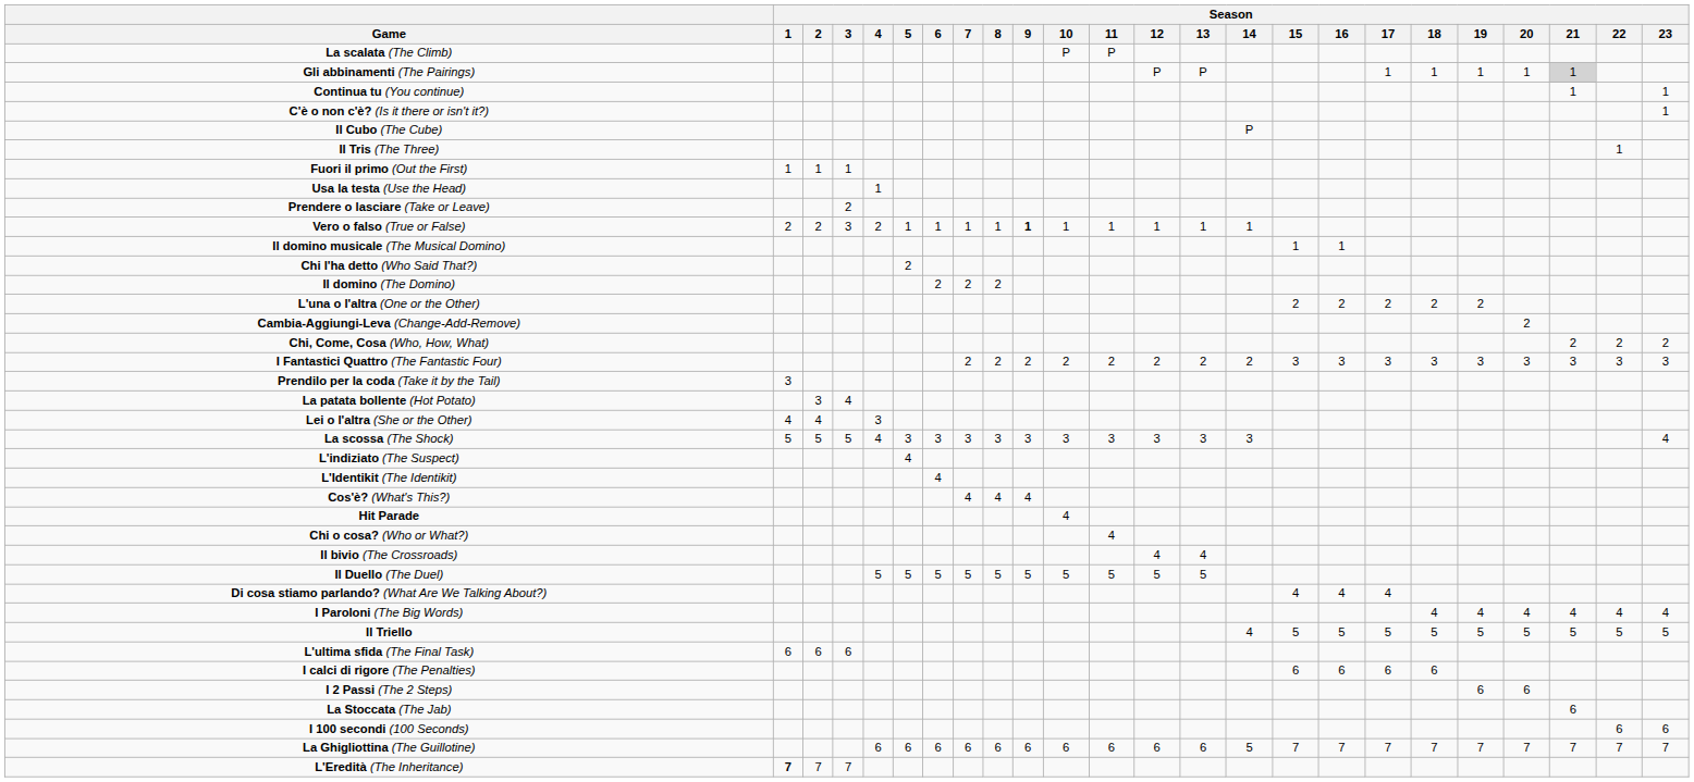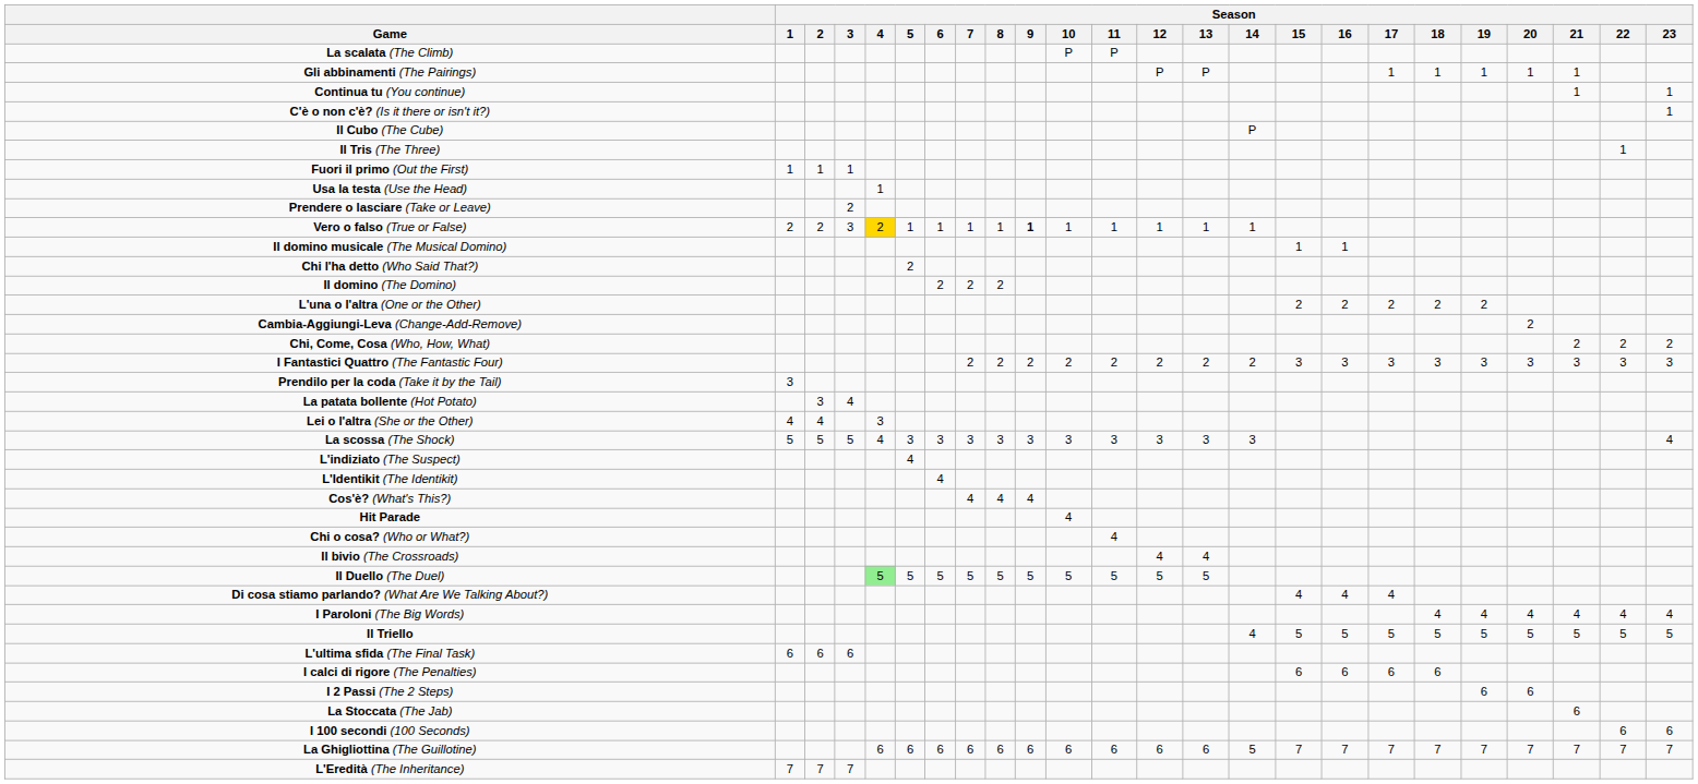Gli abbinamenti (The Pairings) | Season / 21: lightgrey background -> no background
Vero o falso (True or False) | Season / 4: no background -> gold background
Il Duello (The Duel) | Season / 4: no background -> lightgreen background
L'Eredità (The Inheritance) | Season / 1: bold -> normal
